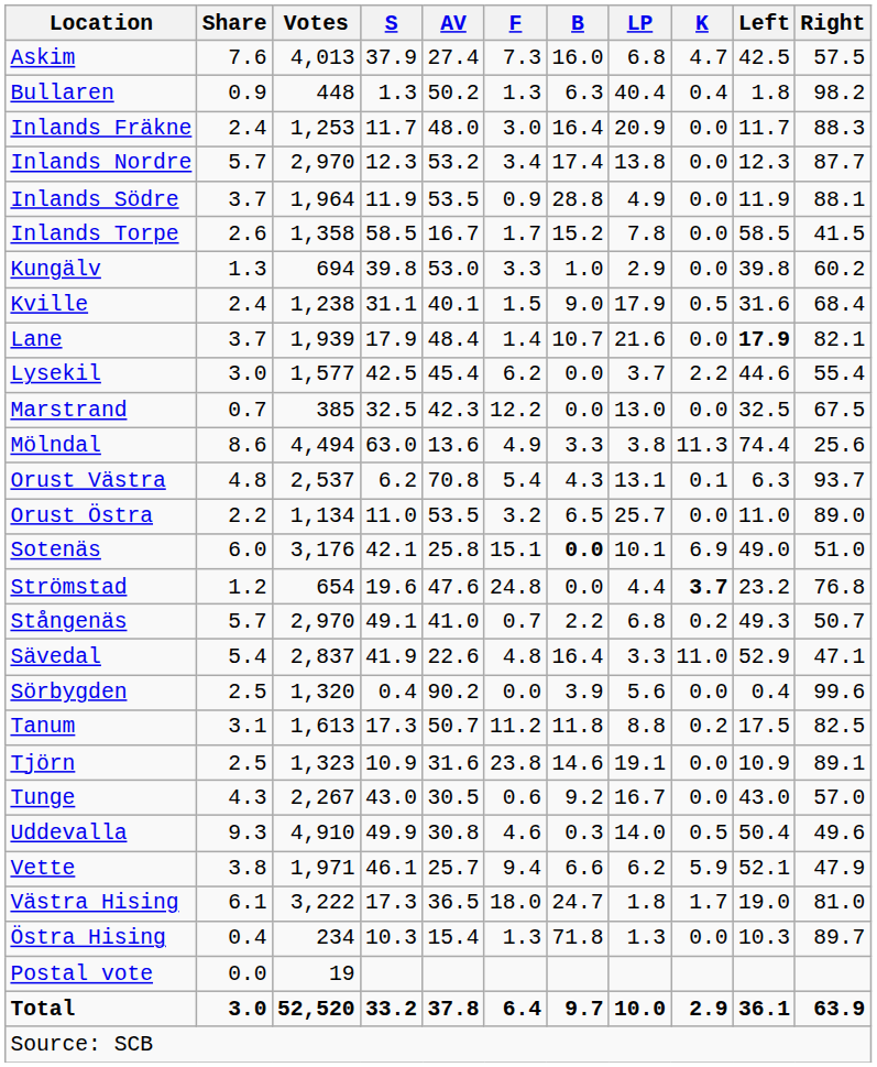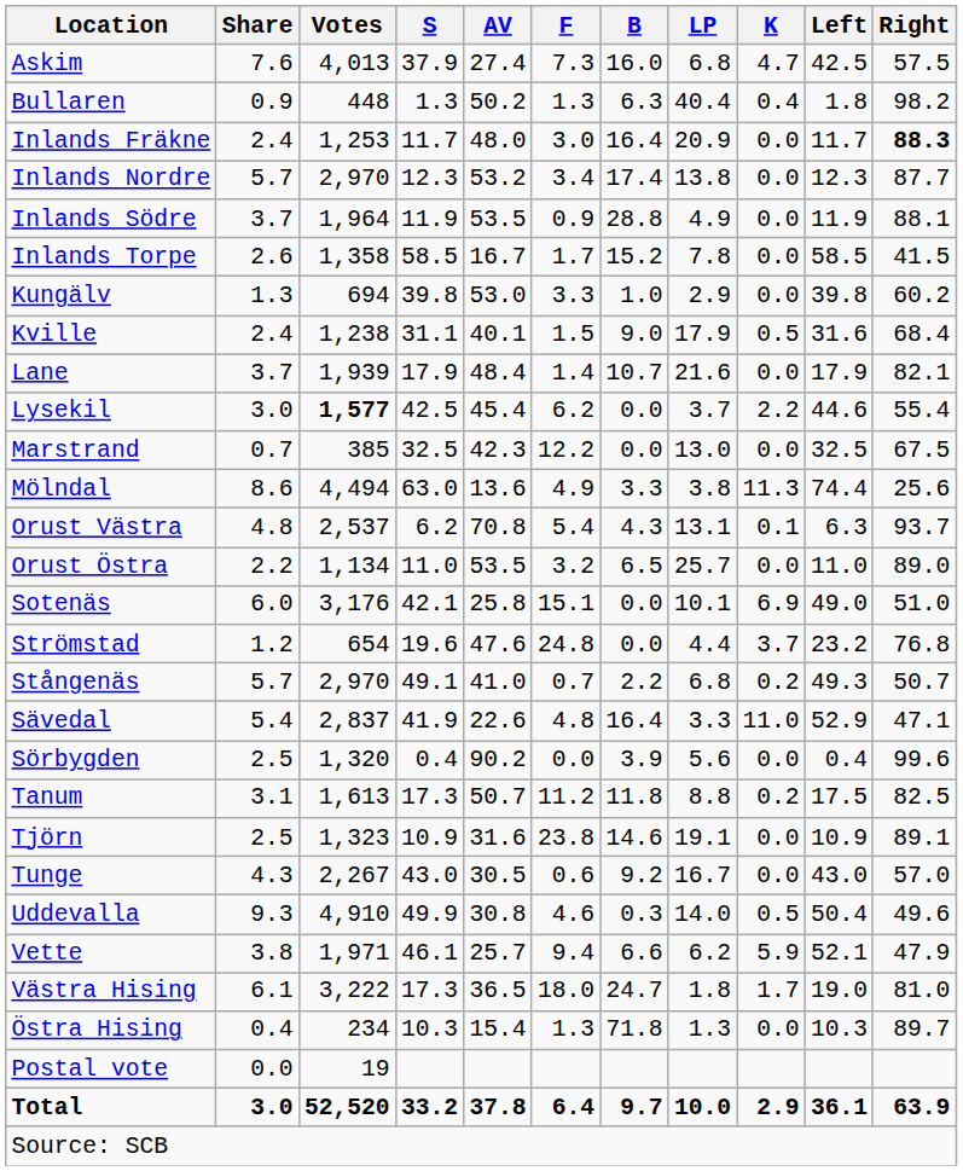Inlands Fräkne | Right: normal -> bold
Lane | Left: bold -> normal
Lysekil | Votes: normal -> bold
Sotenäs | B: bold -> normal
Strömstad | K: bold -> normal
